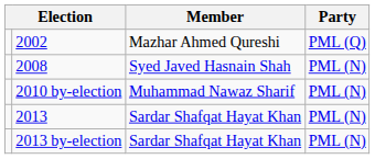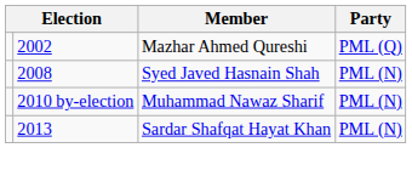- row: 2013 by-election | Sardar Shafqat Hayat Khan | PML (N)
